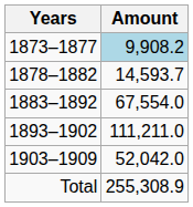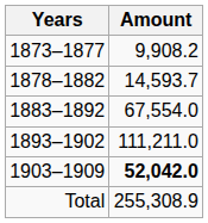1873–1877 | Amount: lightblue background -> no background
1903–1909 | Amount: normal -> bold
